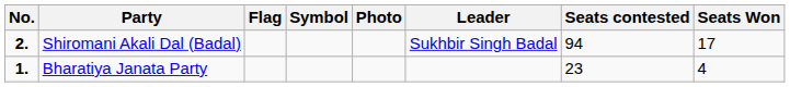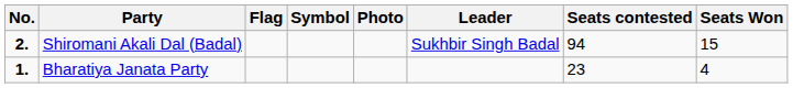Shiromani Akali Dal (Badal) | Seats Won: 17 -> 15
